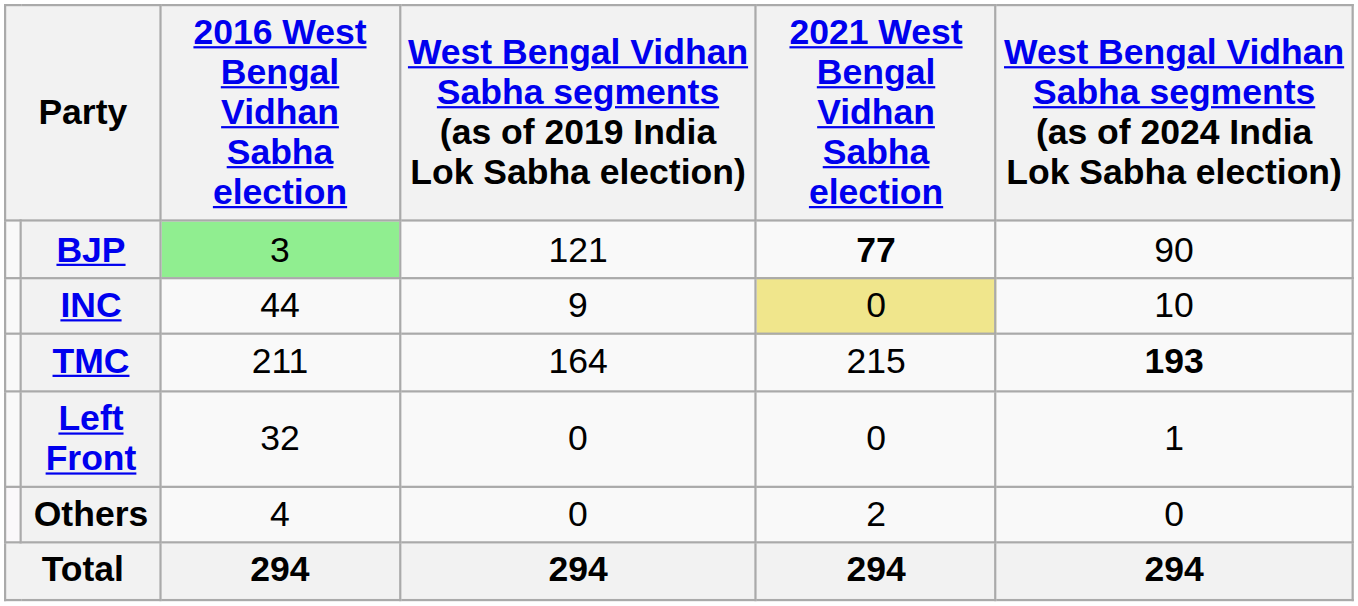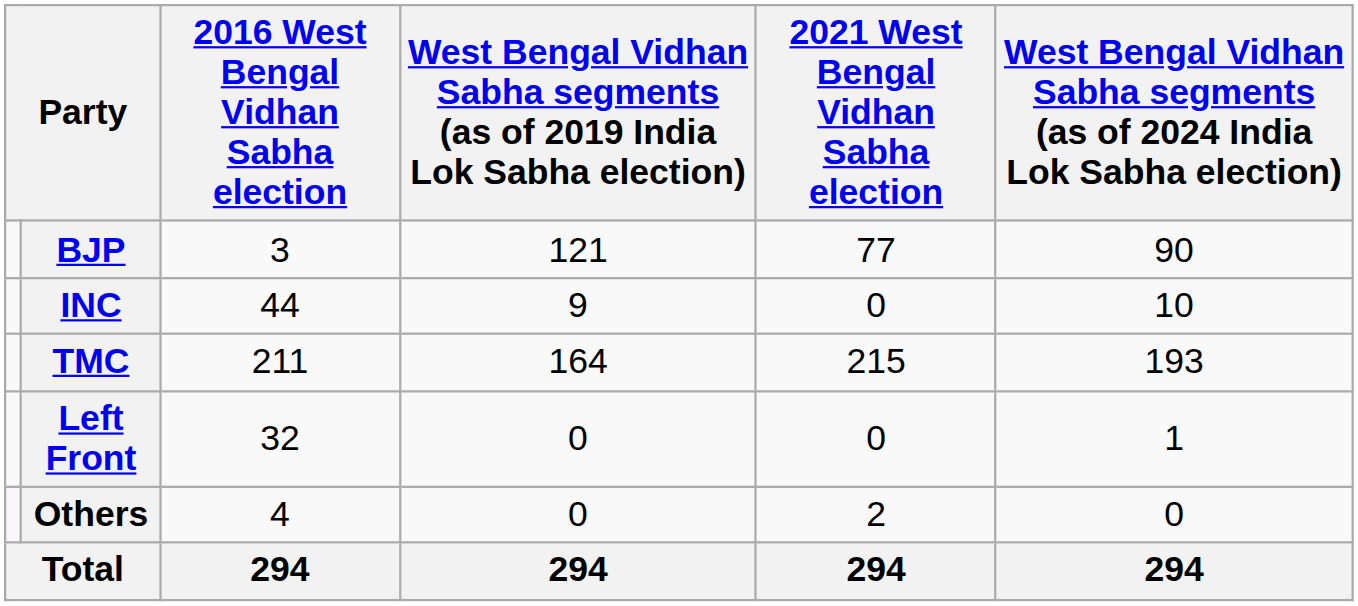BJP | 2016 West Bengal Vidhan Sabha election: lightgreen background -> no background
BJP | 2021 West Bengal Vidhan Sabha election: bold -> normal
INC | 2021 West Bengal Vidhan Sabha election: khaki background -> no background
TMC | column 6: bold -> normal
